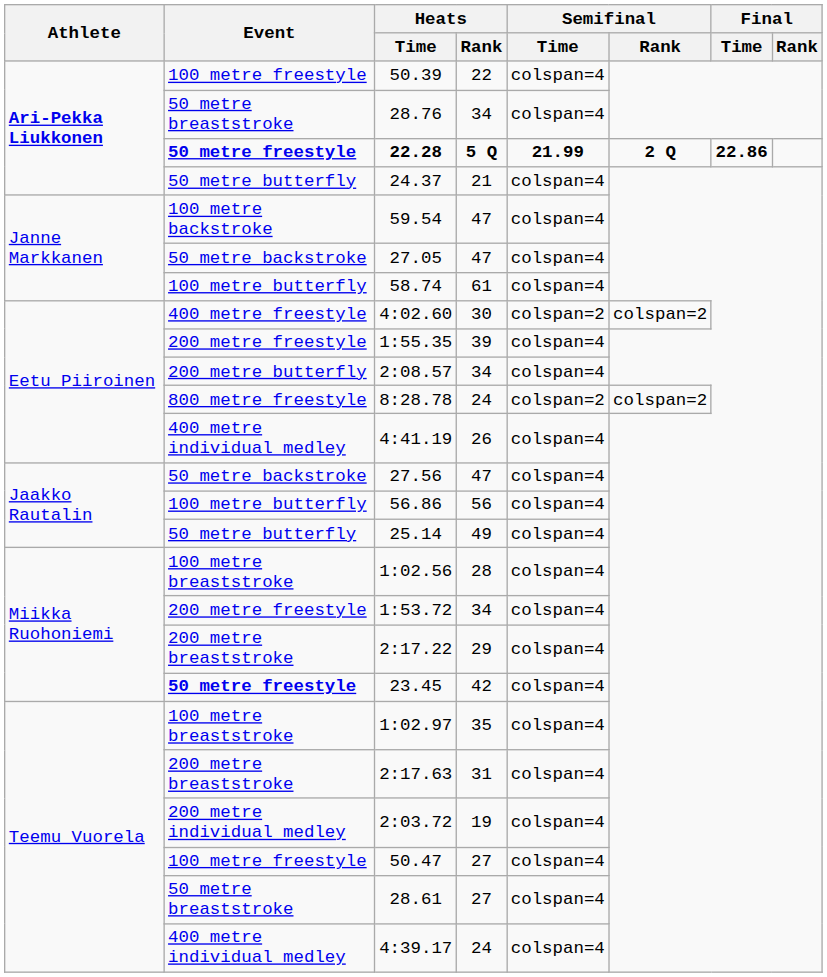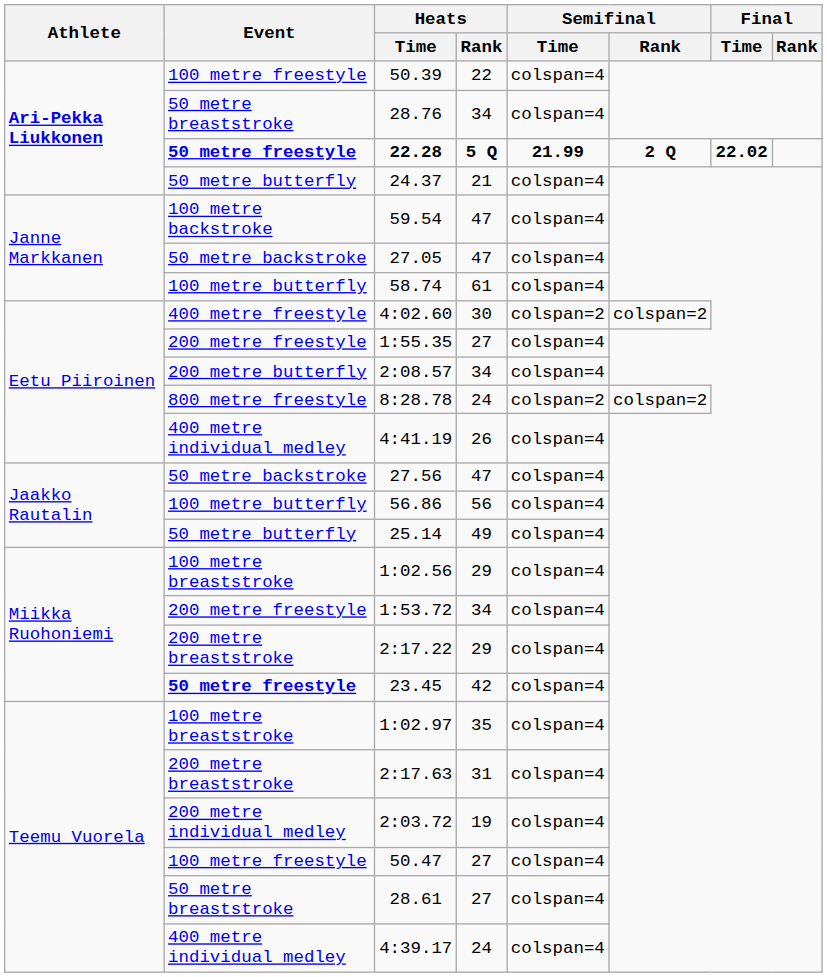22.28 | Final / Time: 22.86 -> 22.02
1:55.35 | Heats / Rank: 39 -> 27
1:02.56 | Heats / Rank: 28 -> 29
